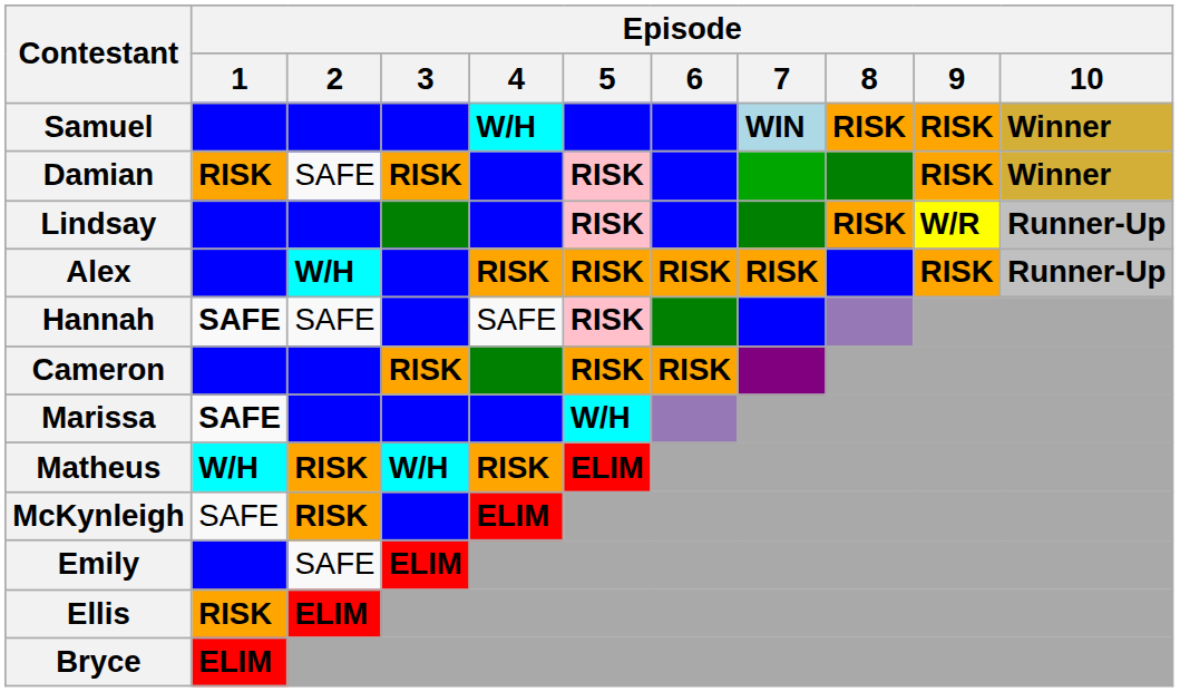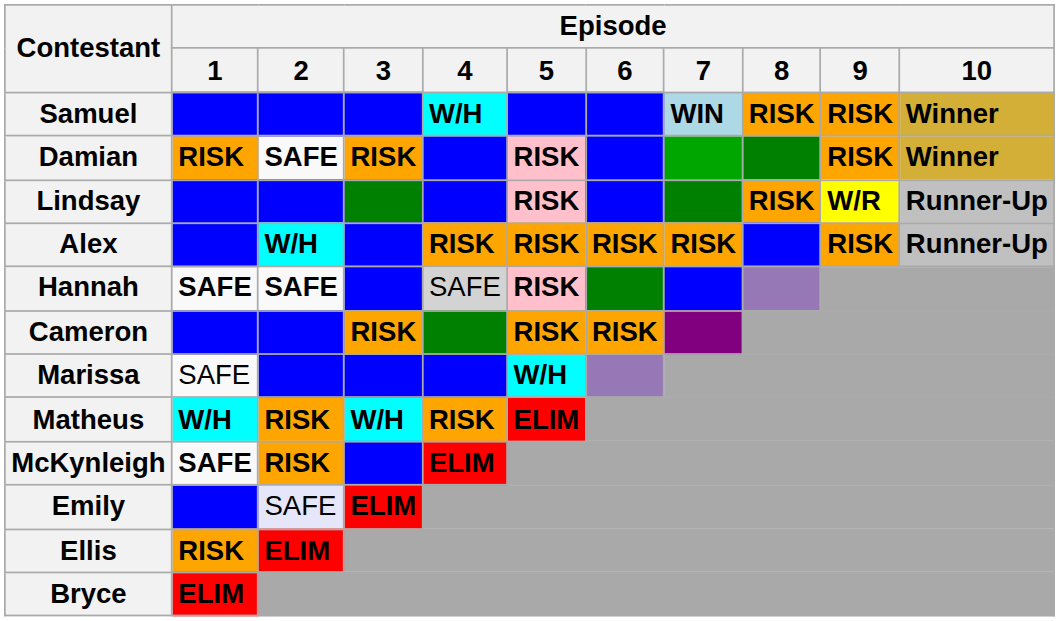Damian | Episode / 2: normal -> bold
Hannah | Episode / 2: normal -> bold
Hannah | Episode / 4: no background -> lightgrey background
Marissa | Episode / 1: bold -> normal
McKynleigh | Episode / 1: normal -> bold
Emily | Episode / 2: no background -> lavender background
